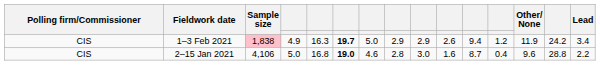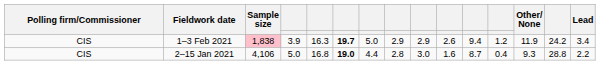1–3 Feb 2021 | column 4: 4.9 -> 3.9
2–15 Jan 2021 | column 7: 4.6 -> 4.4
2–15 Jan 2021 | Other/ None: 9.6 -> 9.3
